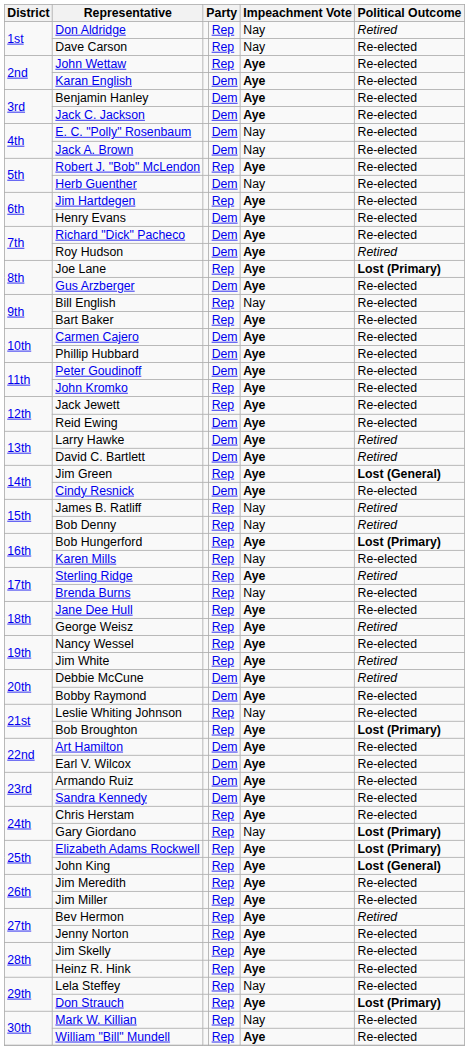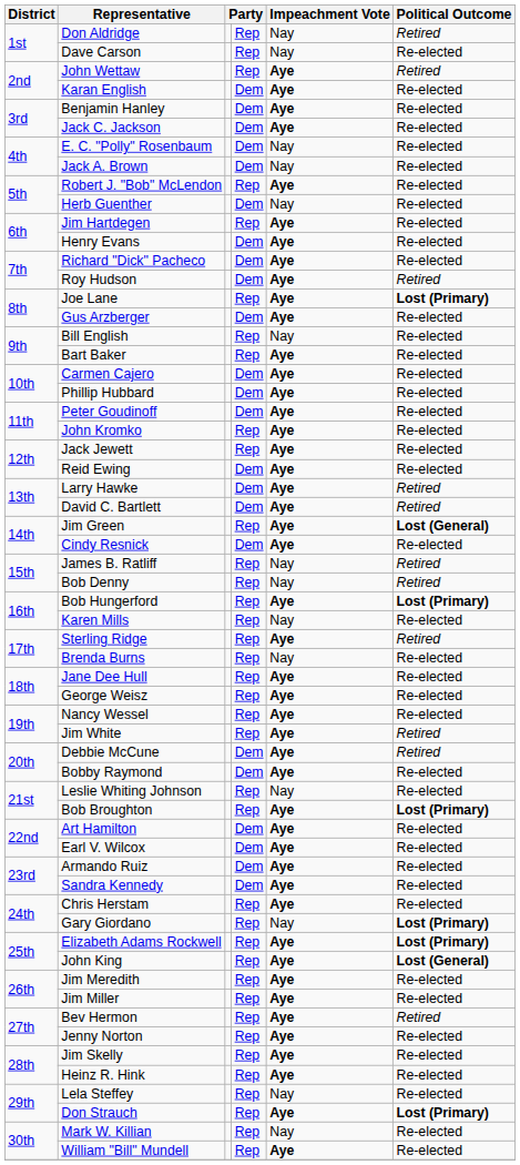John Wettaw | Political Outcome: Re-elected -> Retired
George Weisz | Political Outcome: Retired -> Re-elected
